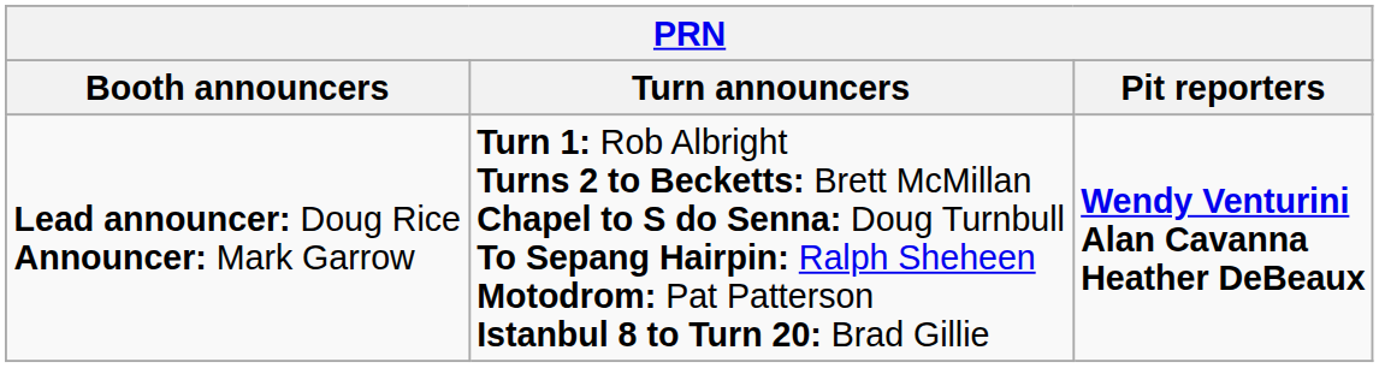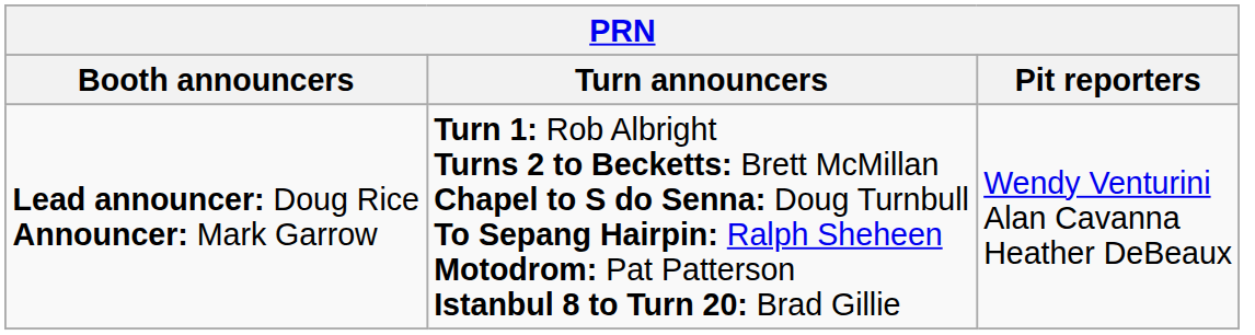Lead announcer: Doug Rice Announcer: Mark Garrow | Pit reporters: bold -> normal
